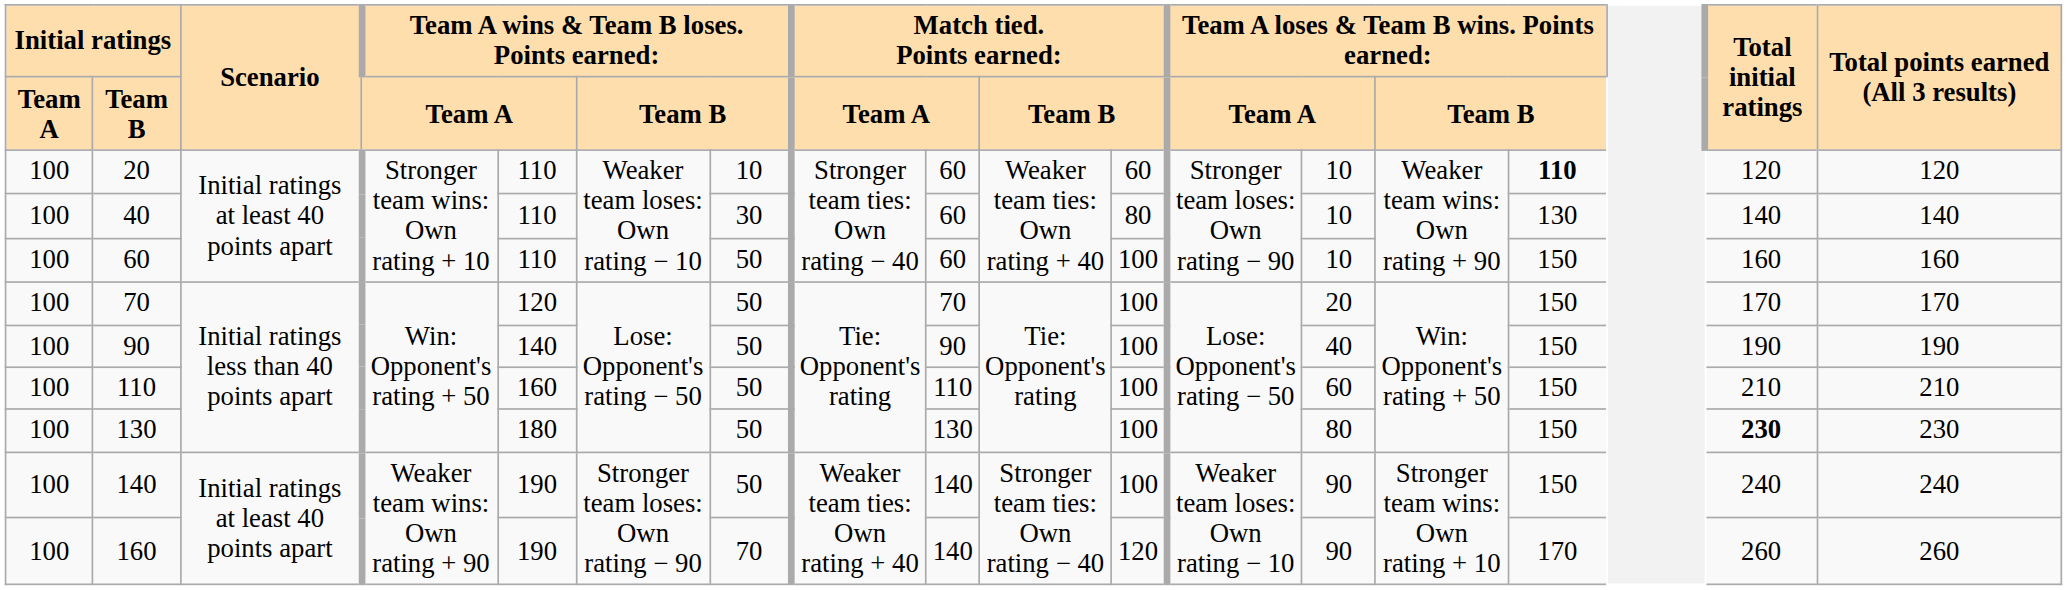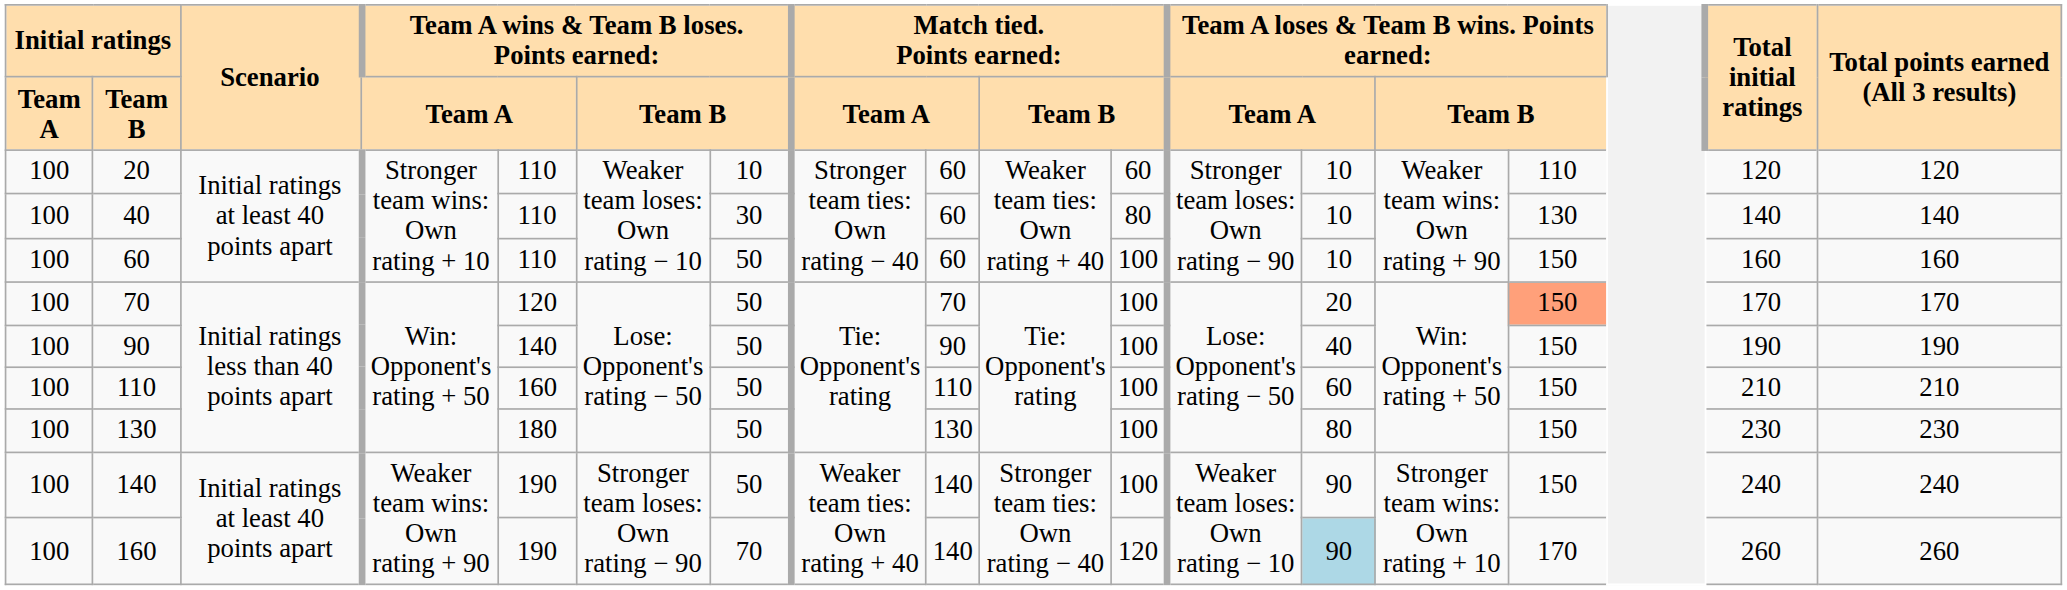row 3 | column 15: bold -> normal
row 6 | column 15: no background -> lightsalmon background
row 9 | Total initial ratings: bold -> normal
row 11 | column 13: no background -> lightblue background
